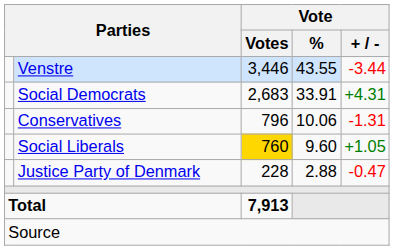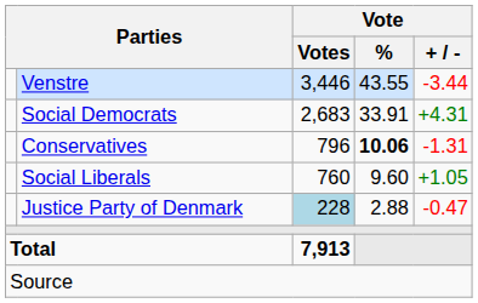Conservatives | Vote / %: normal -> bold
Social Liberals | Vote / Votes: gold background -> no background
Justice Party of Denmark | Vote / Votes: no background -> lightblue background
